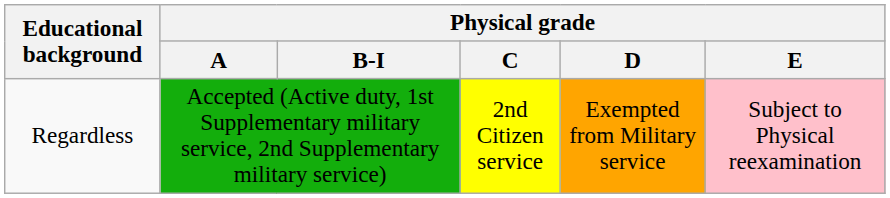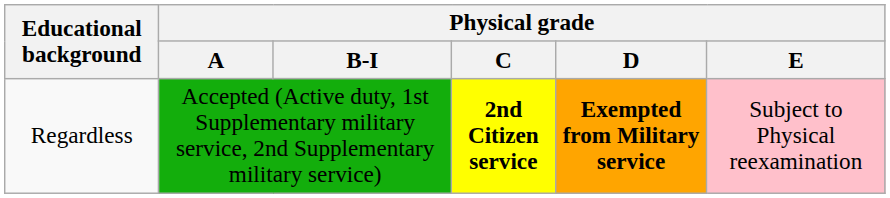Regardless | Physical grade / C: normal -> bold
Regardless | Physical grade / D: normal -> bold
